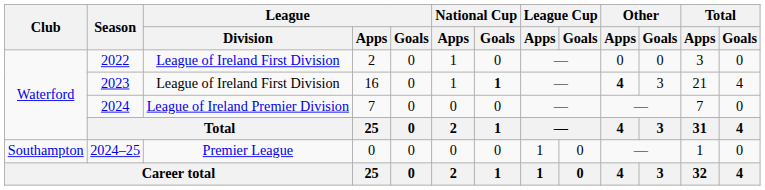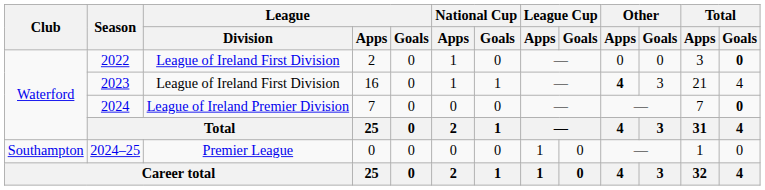2022 | Total / Goals: normal -> bold
2023 | National Cup / Goals: bold -> normal
2024 | Total / Goals: normal -> bold
